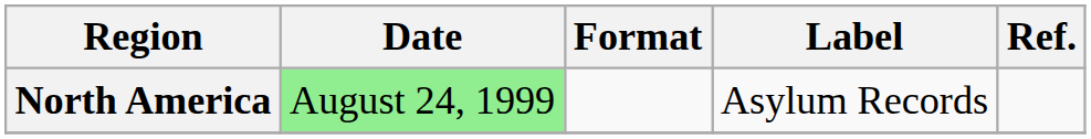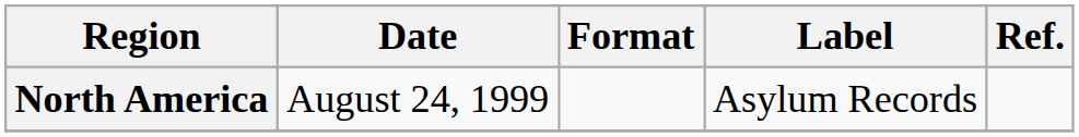North America | Date: lightgreen background -> no background
